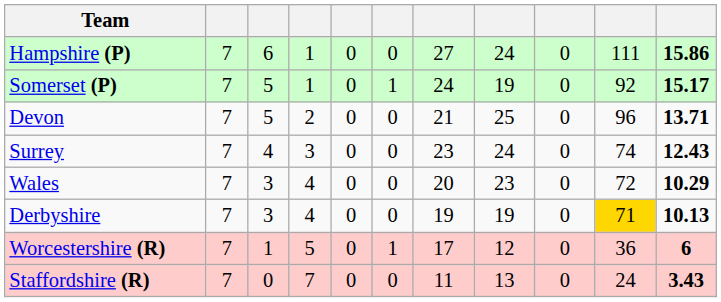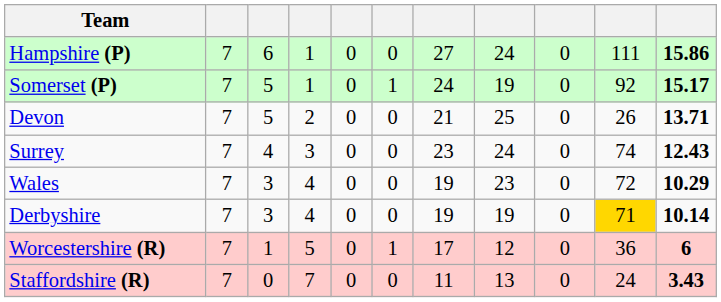Devon | column 10: 96 -> 26
Wales | column 7: 20 -> 19
Derbyshire | column 11: 10.13 -> 10.14
